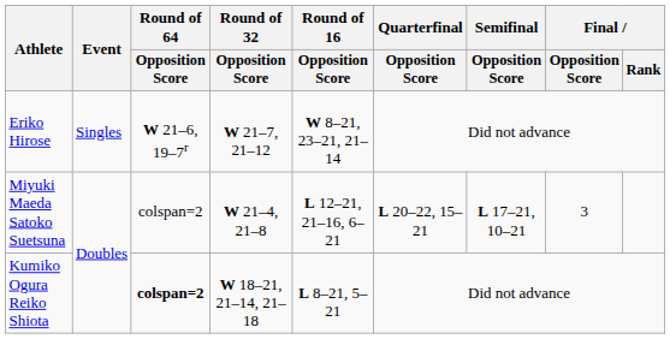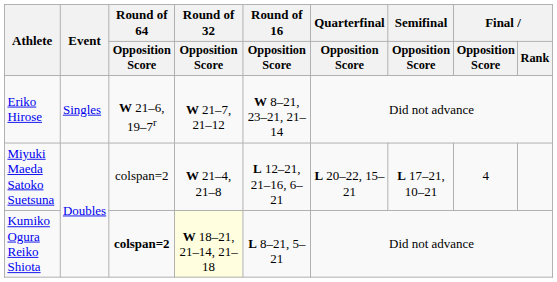Miyuki Maeda Satoko Suetsuna | Final / Opposition Score: 3 -> 4
Kumiko Ogura Reiko Shiota | Round of 32 / Opposition Score: no background -> lightyellow background
